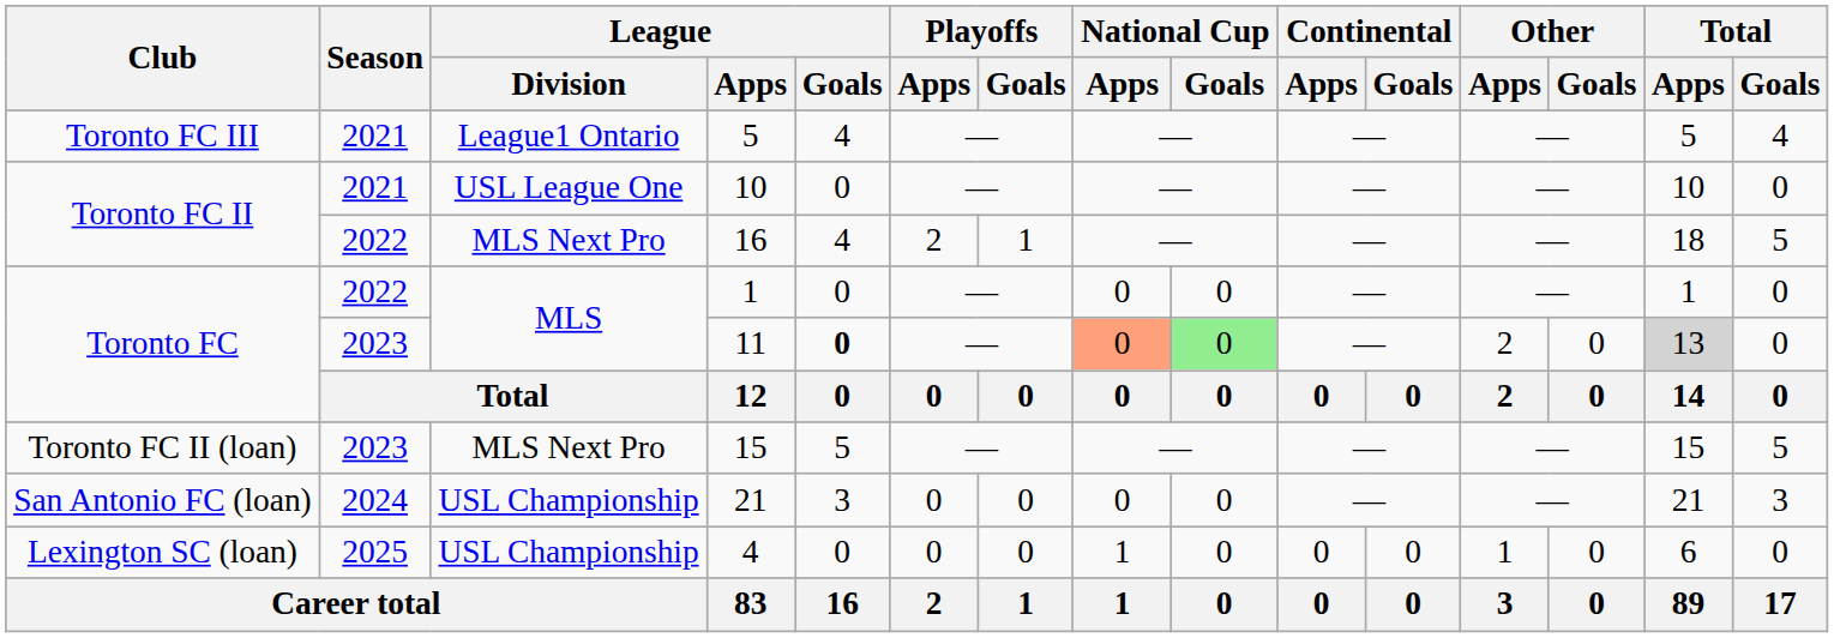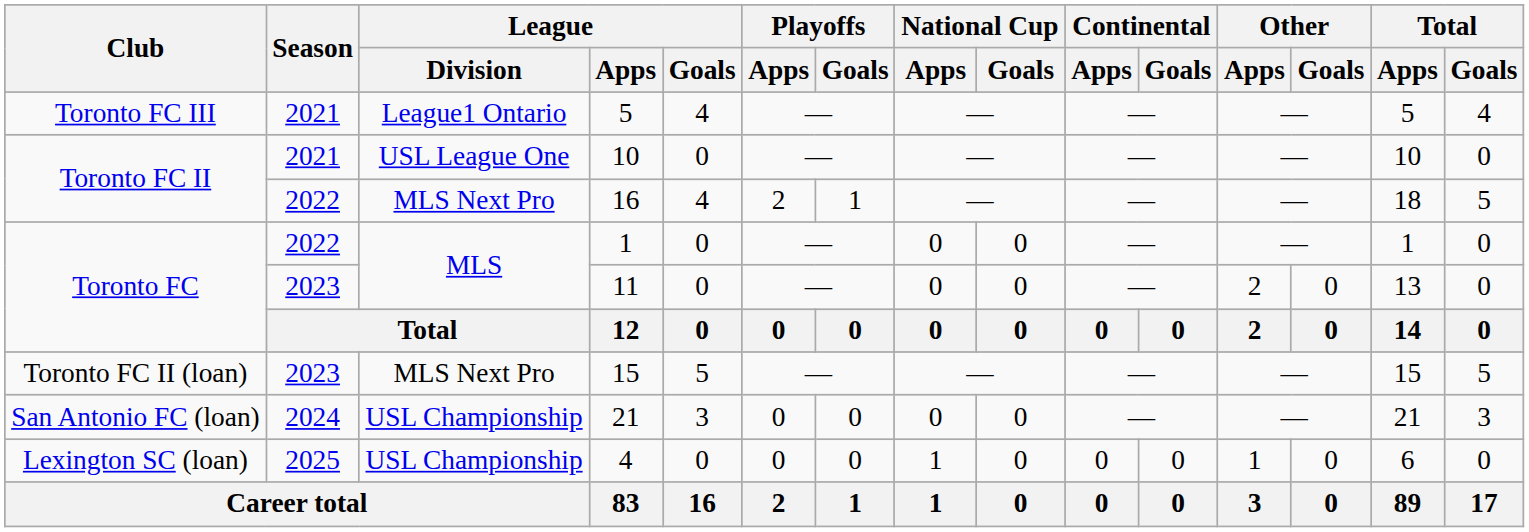11 | League / Goals: bold -> normal
11 | National Cup / Apps: lightsalmon background -> no background
11 | National Cup / Goals: lightgreen background -> no background
11 | Total / Apps: lightgrey background -> no background
